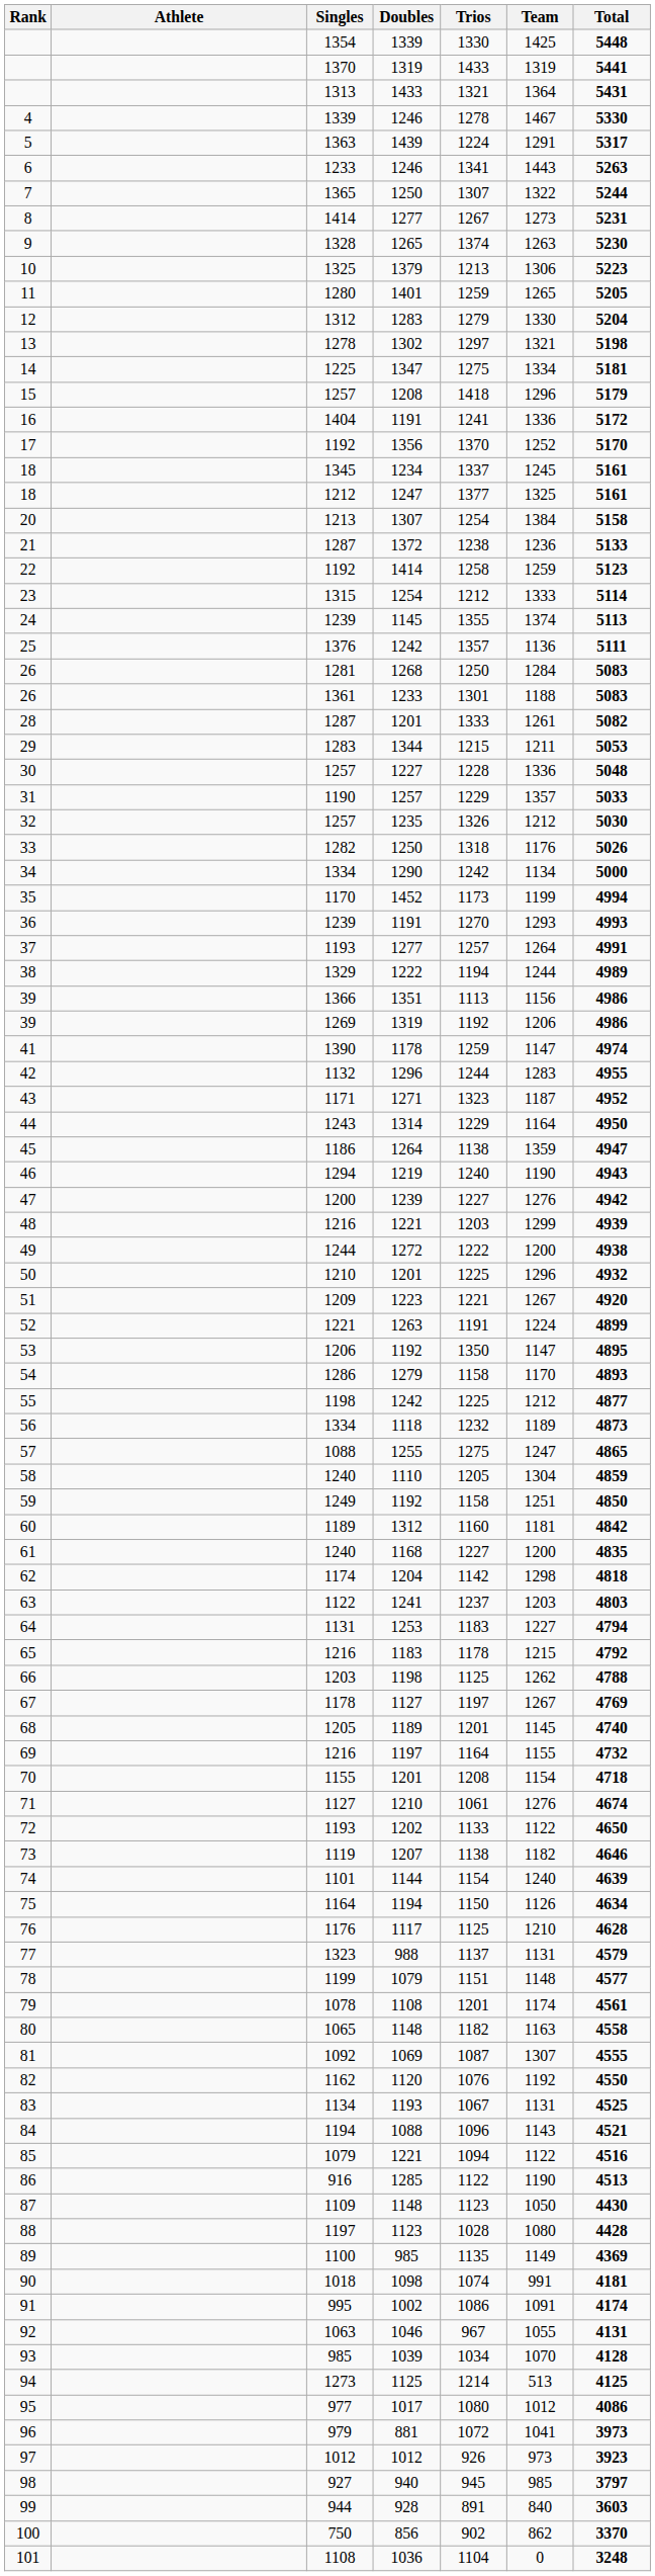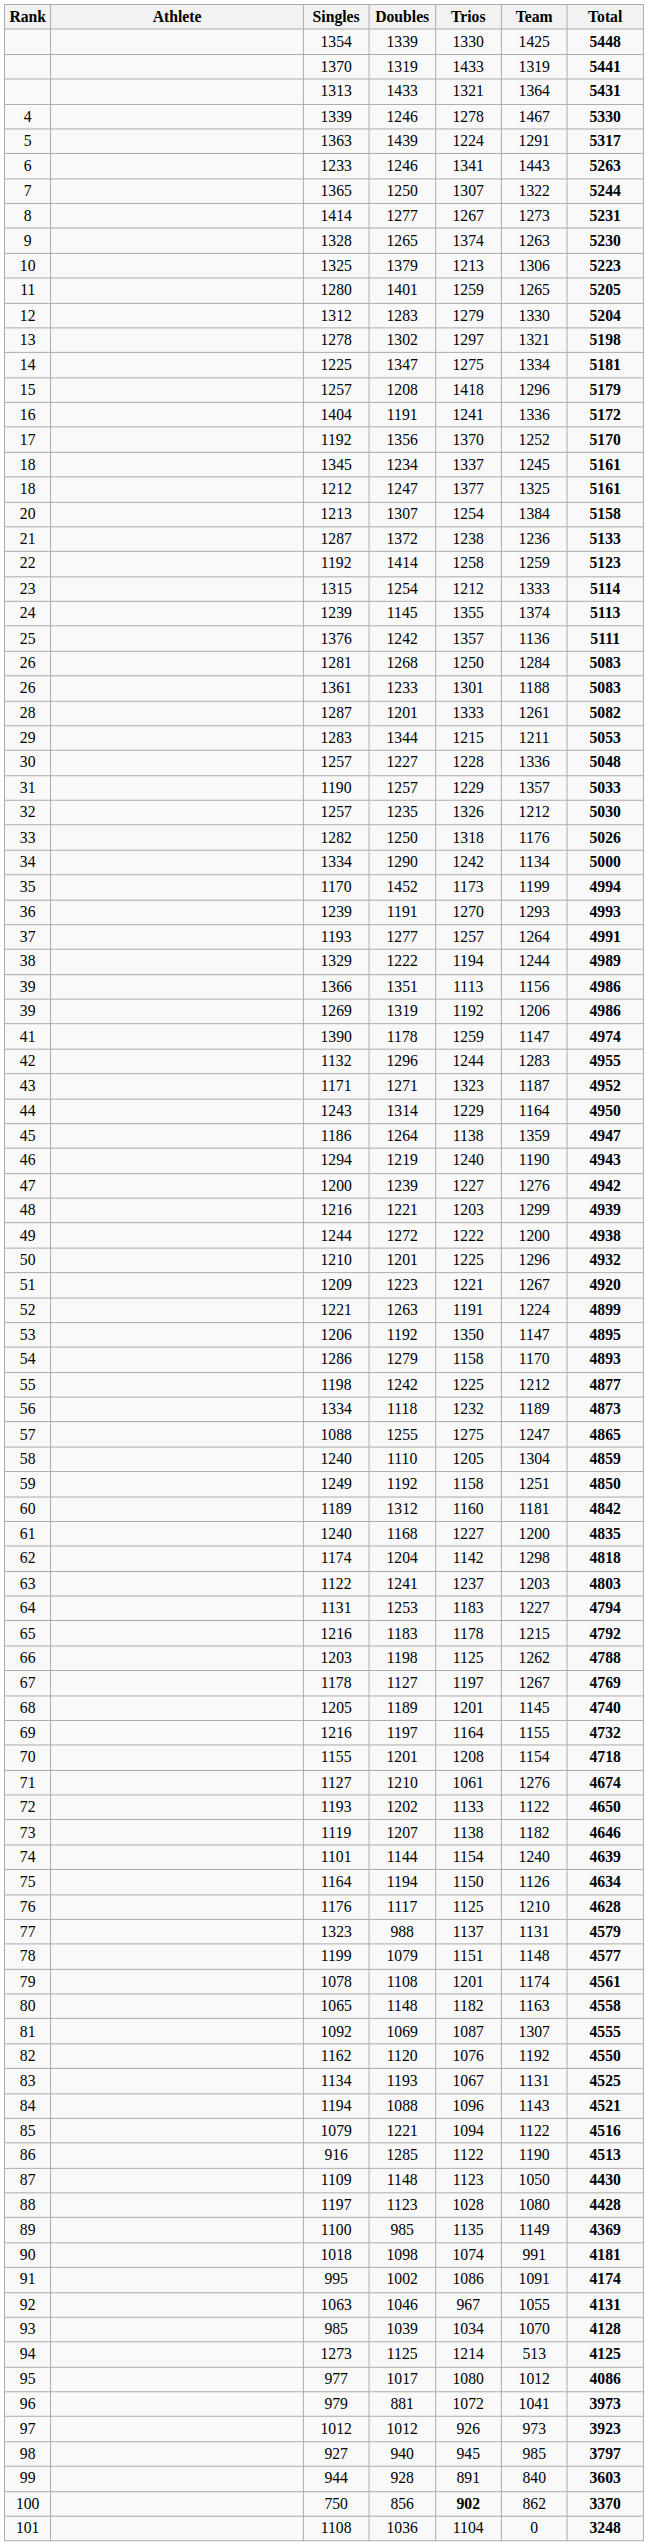100 | Trios: normal -> bold
